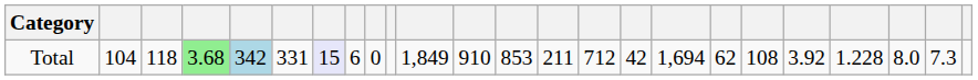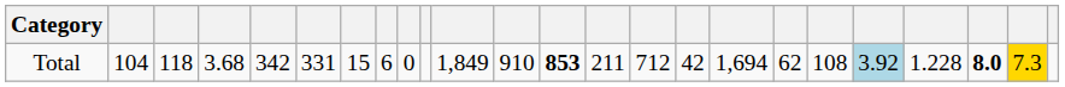row 2 | column 4: lightgreen background -> no background
row 2 | column 5: lightblue background -> no background
row 2 | column 7: lavender background -> no background
row 2 | column 13: normal -> bold
row 2 | column 20: no background -> lightblue background
row 2 | column 22: normal -> bold
row 2 | column 23: no background -> gold background
